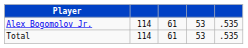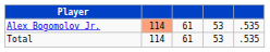Alex Bogomolov Jr. | column 2: no background -> lightsalmon background
